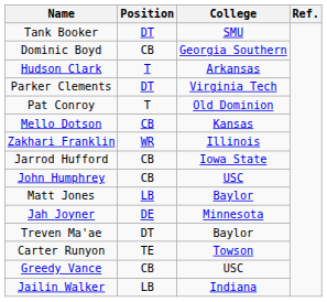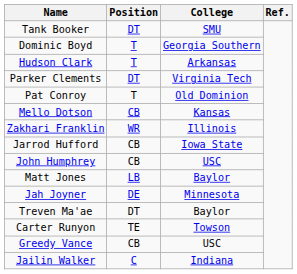Dominic Boyd | Position: CB -> T
Jailin Walker | Position: LB -> C
